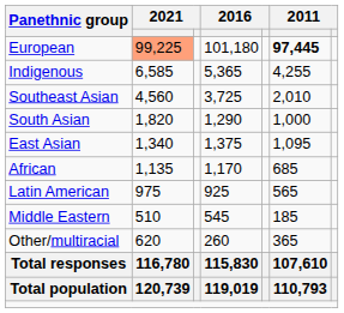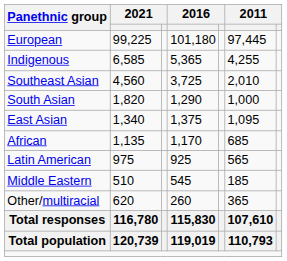European | column 2: lightsalmon background -> no background
European | column 6: bold -> normal
